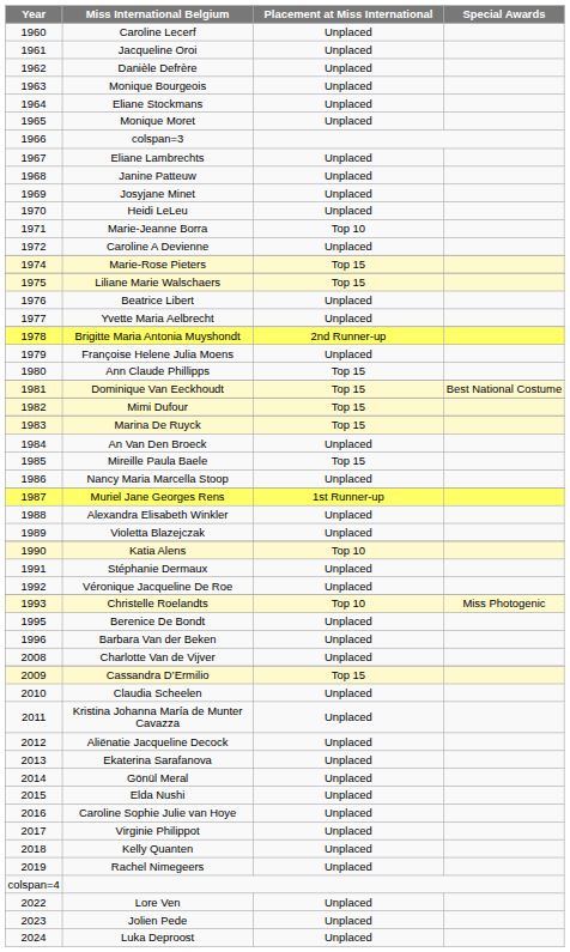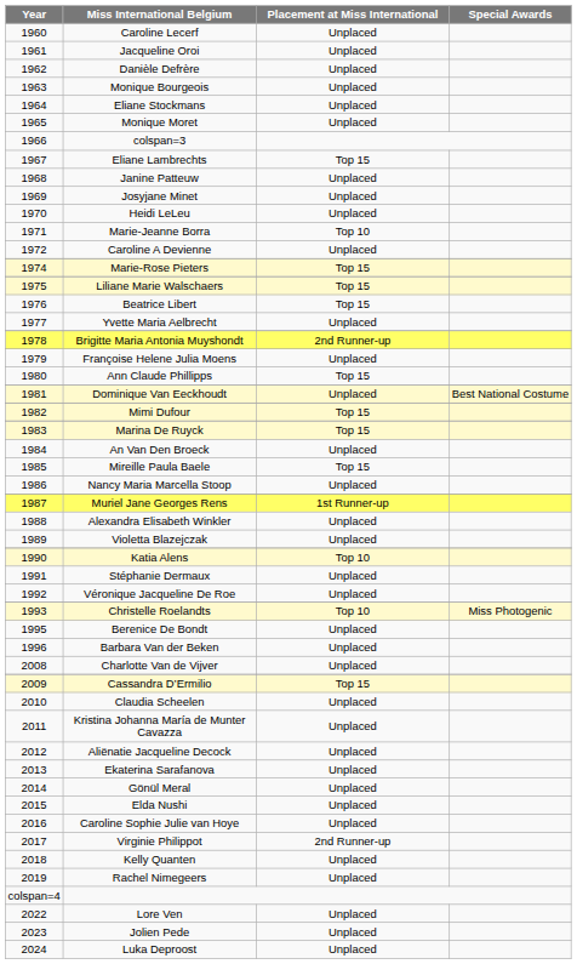Eliane Lambrechts | Placement at Miss International: Unplaced -> Top 15
Beatrice Libert | Placement at Miss International: Unplaced -> Top 15
Dominique Van Eeckhoudt | Placement at Miss International: Top 15 -> Unplaced
Virginie Philippot | Placement at Miss International: Unplaced -> 2nd Runner-up
